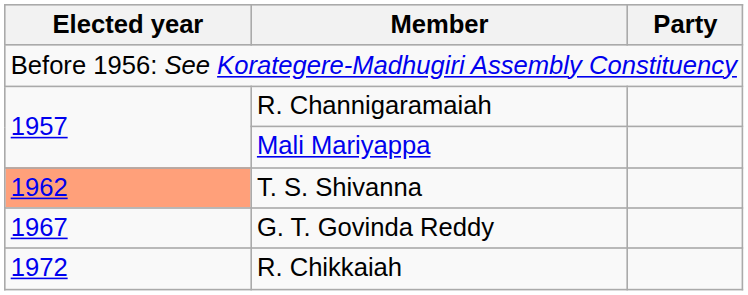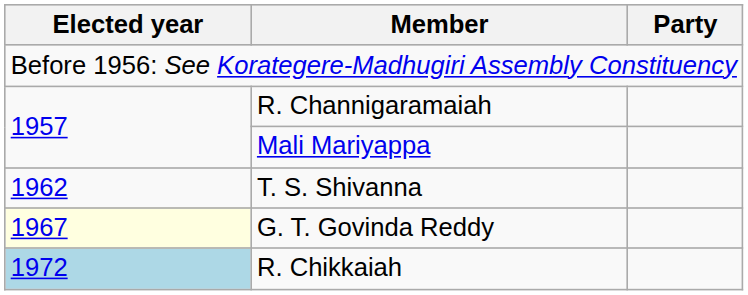T. S. Shivanna | Elected year: lightsalmon background -> no background
G. T. Govinda Reddy | Elected year: no background -> lightyellow background
R. Chikkaiah | Elected year: no background -> lightblue background
